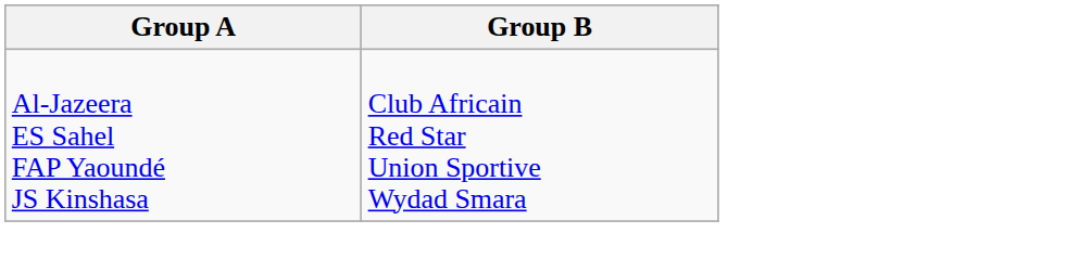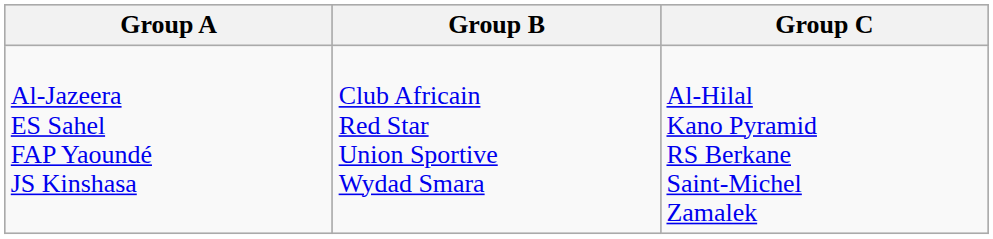+ column: Group C | Al-Hilal Kano Pyramid RS Berkane Saint-Michel Zamalek
